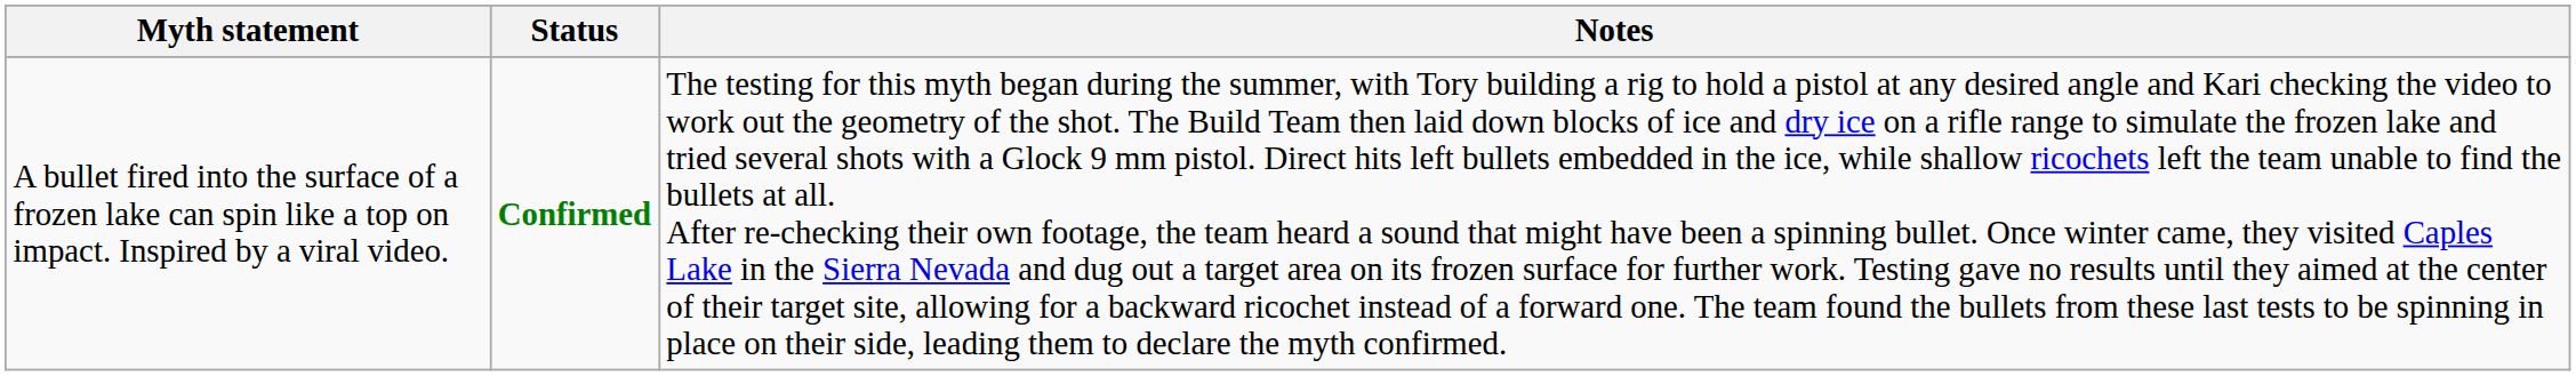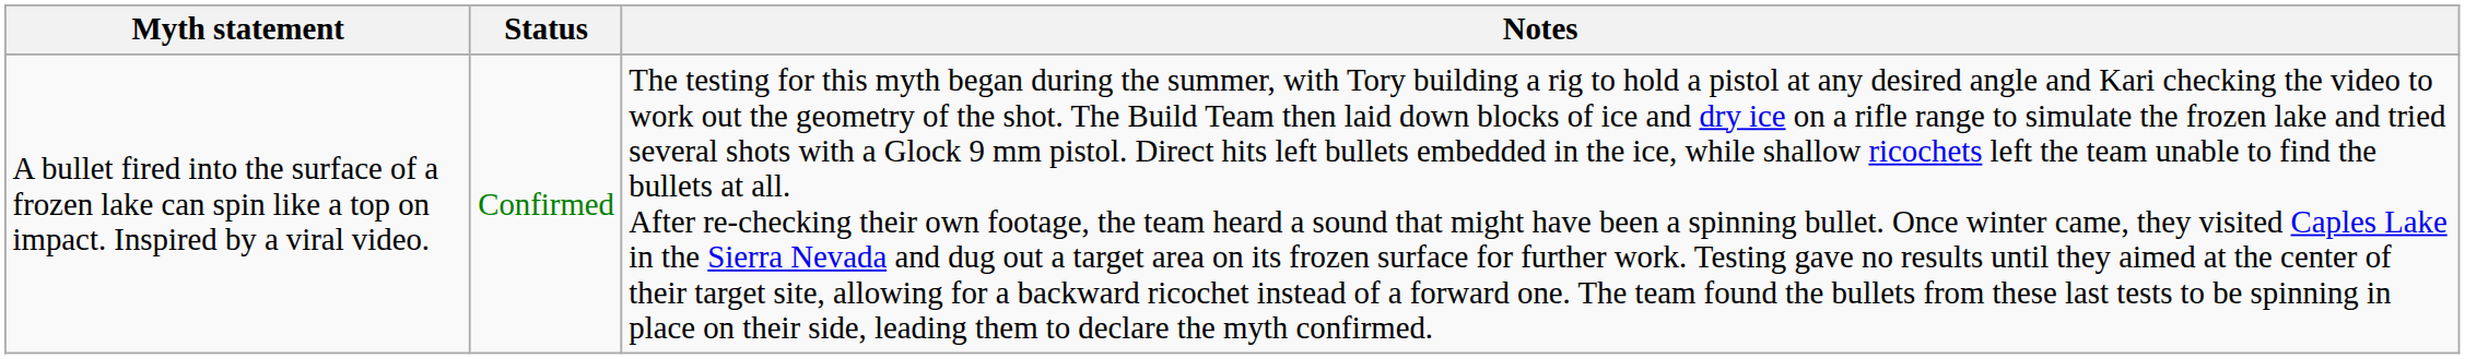row 2 | Status: bold -> normal
